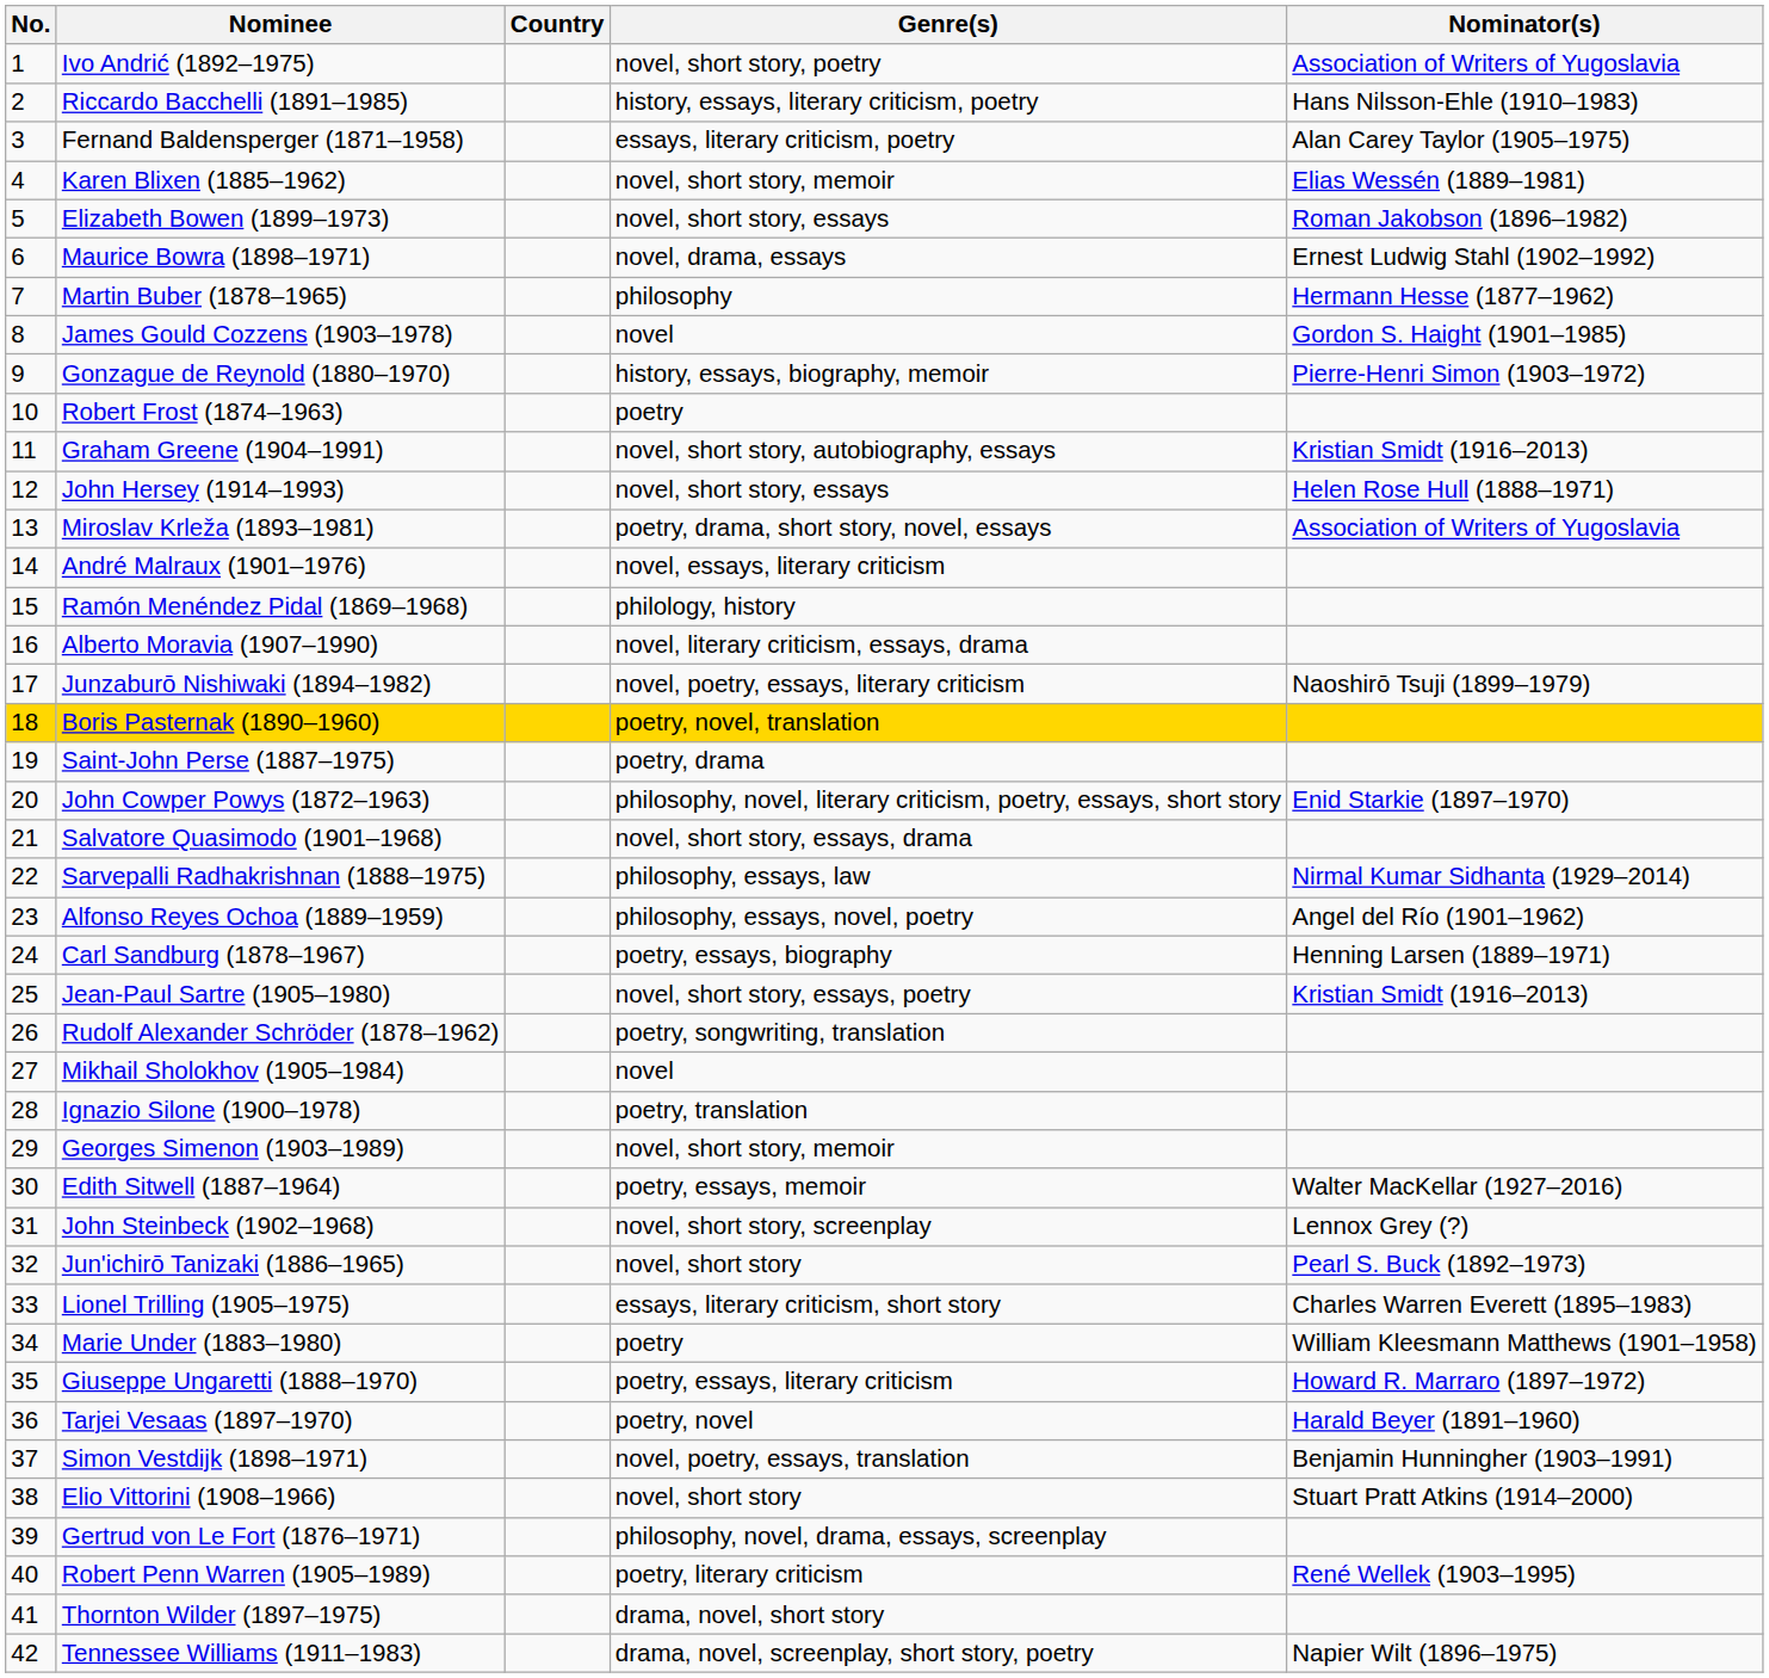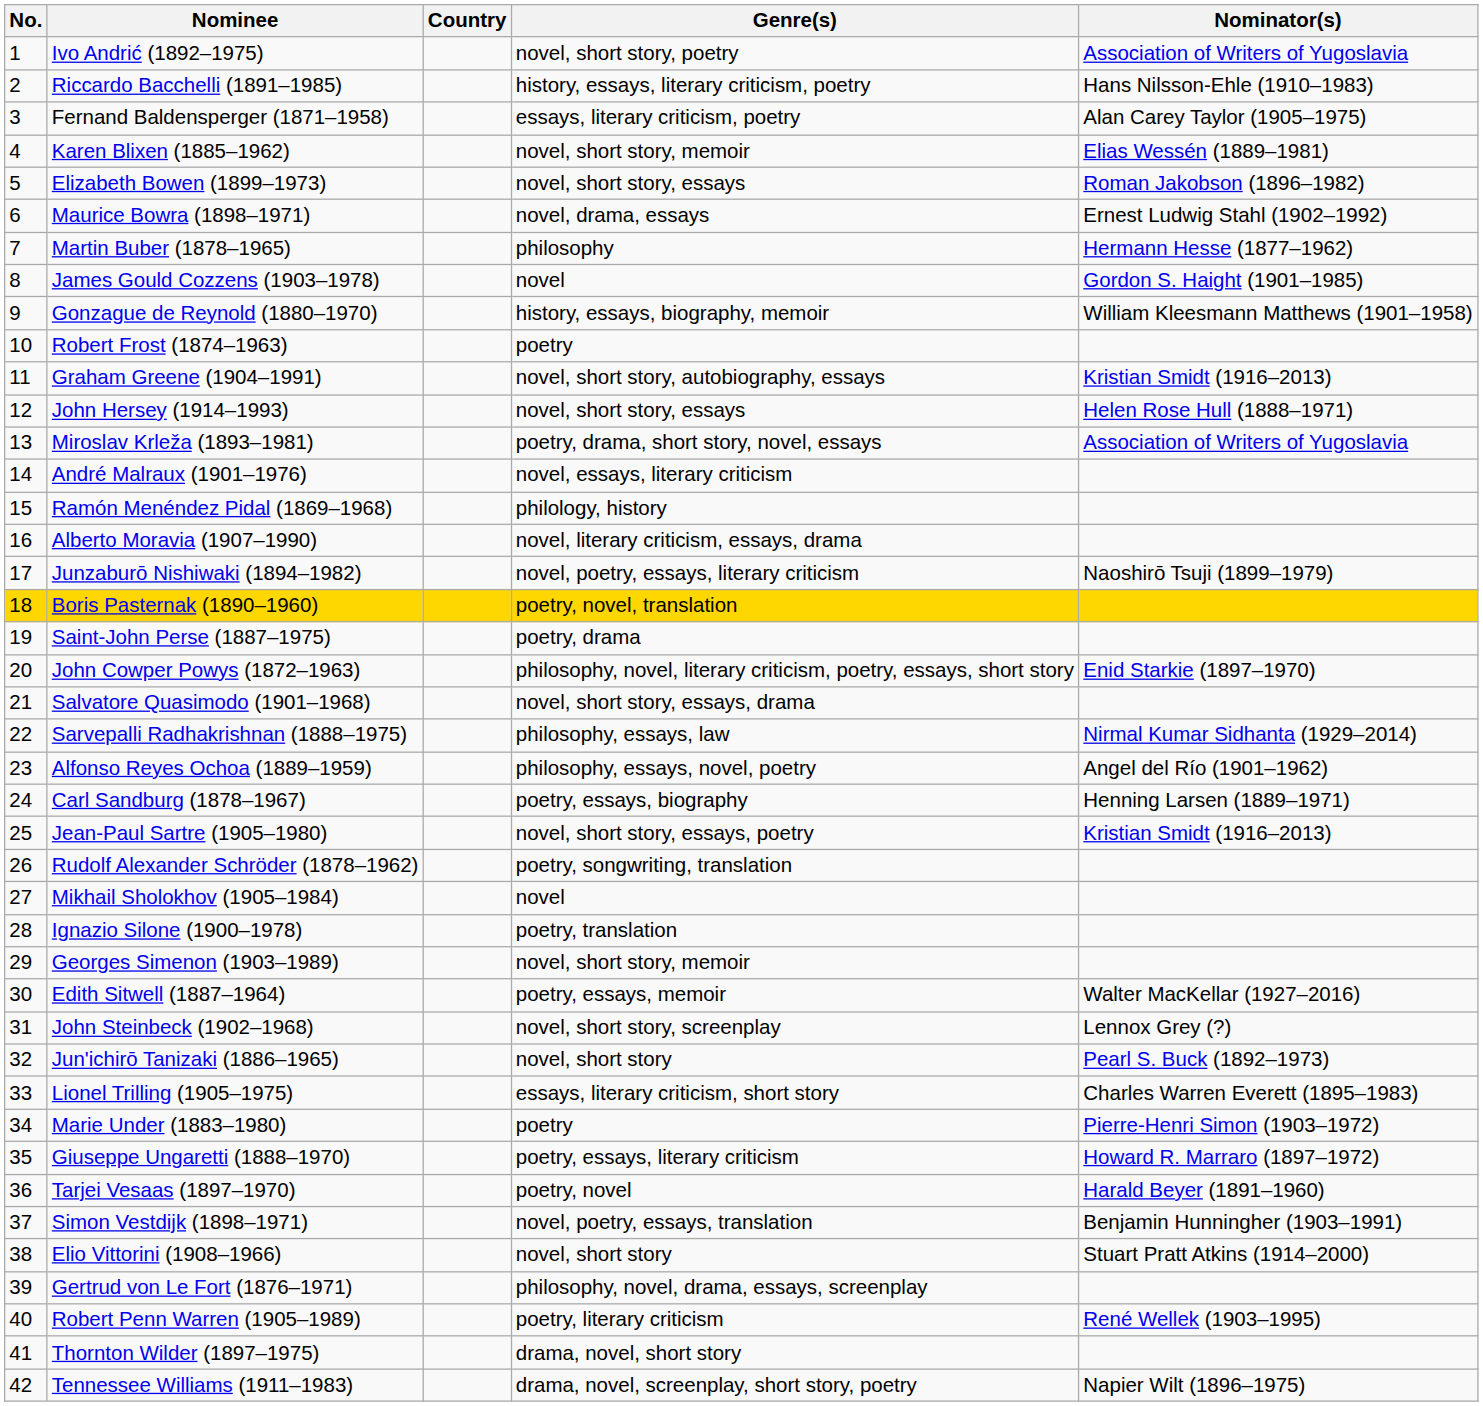Gonzague de Reynold (1880–1970) | Nominator(s): Pierre-Henri Simon (1903–1972) -> William Kleesmann Matthews (1901–1958)
Marie Under (1883–1980) | Nominator(s): William Kleesmann Matthews (1901–1958) -> Pierre-Henri Simon (1903–1972)
